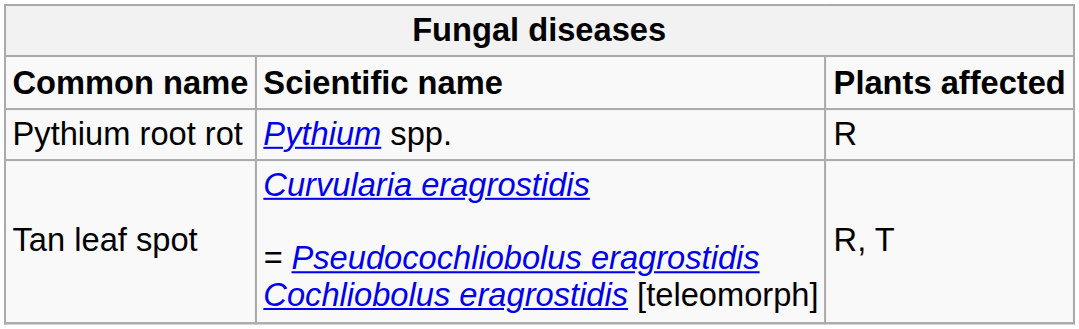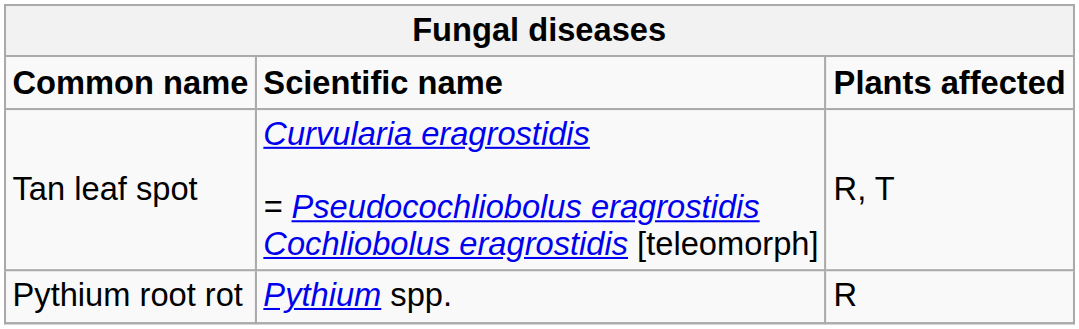rows swapped: Pythium root rot <-> Tan leaf spot
